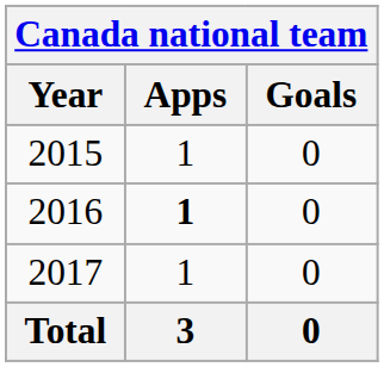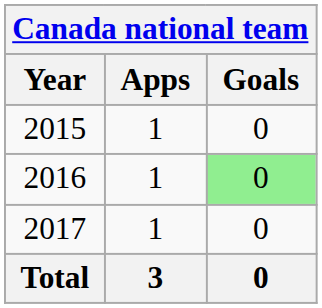2016 | Apps: bold -> normal
2016 | Goals: no background -> lightgreen background
